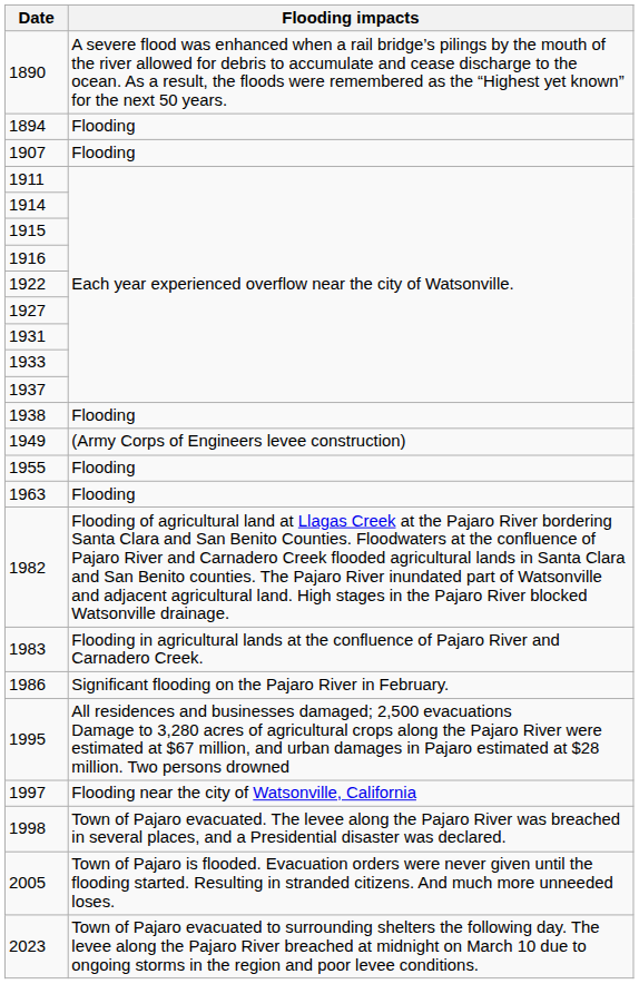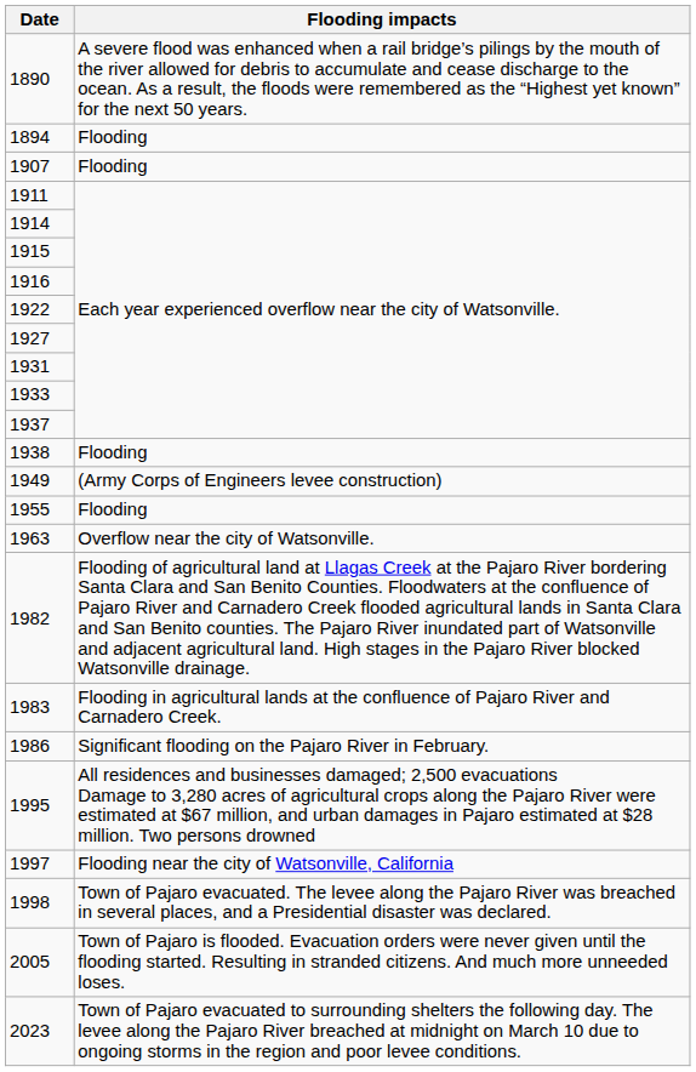1963 | Flooding impacts: Flooding -> Overflow near the city of Watsonville.
